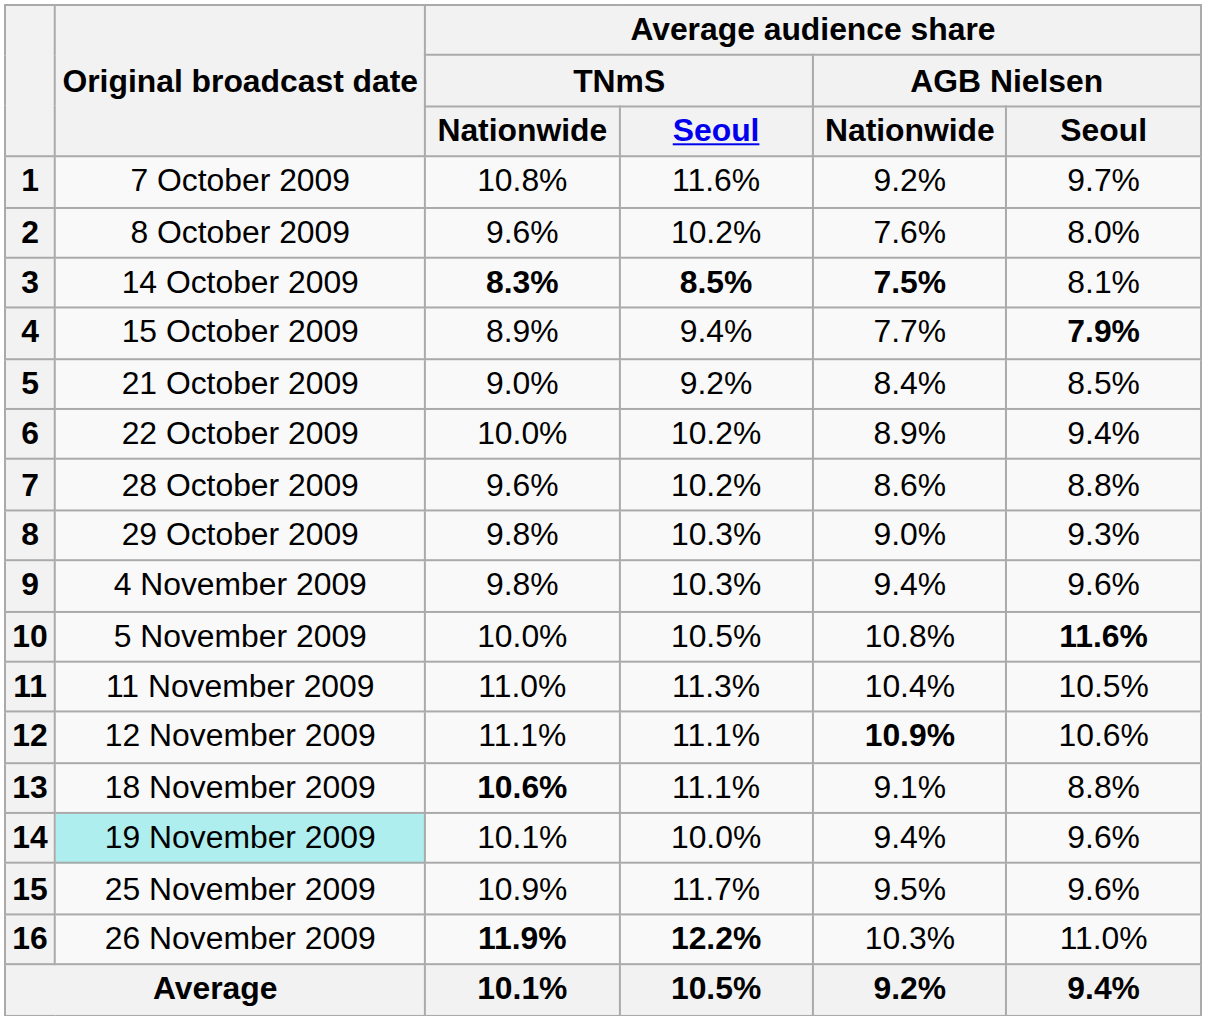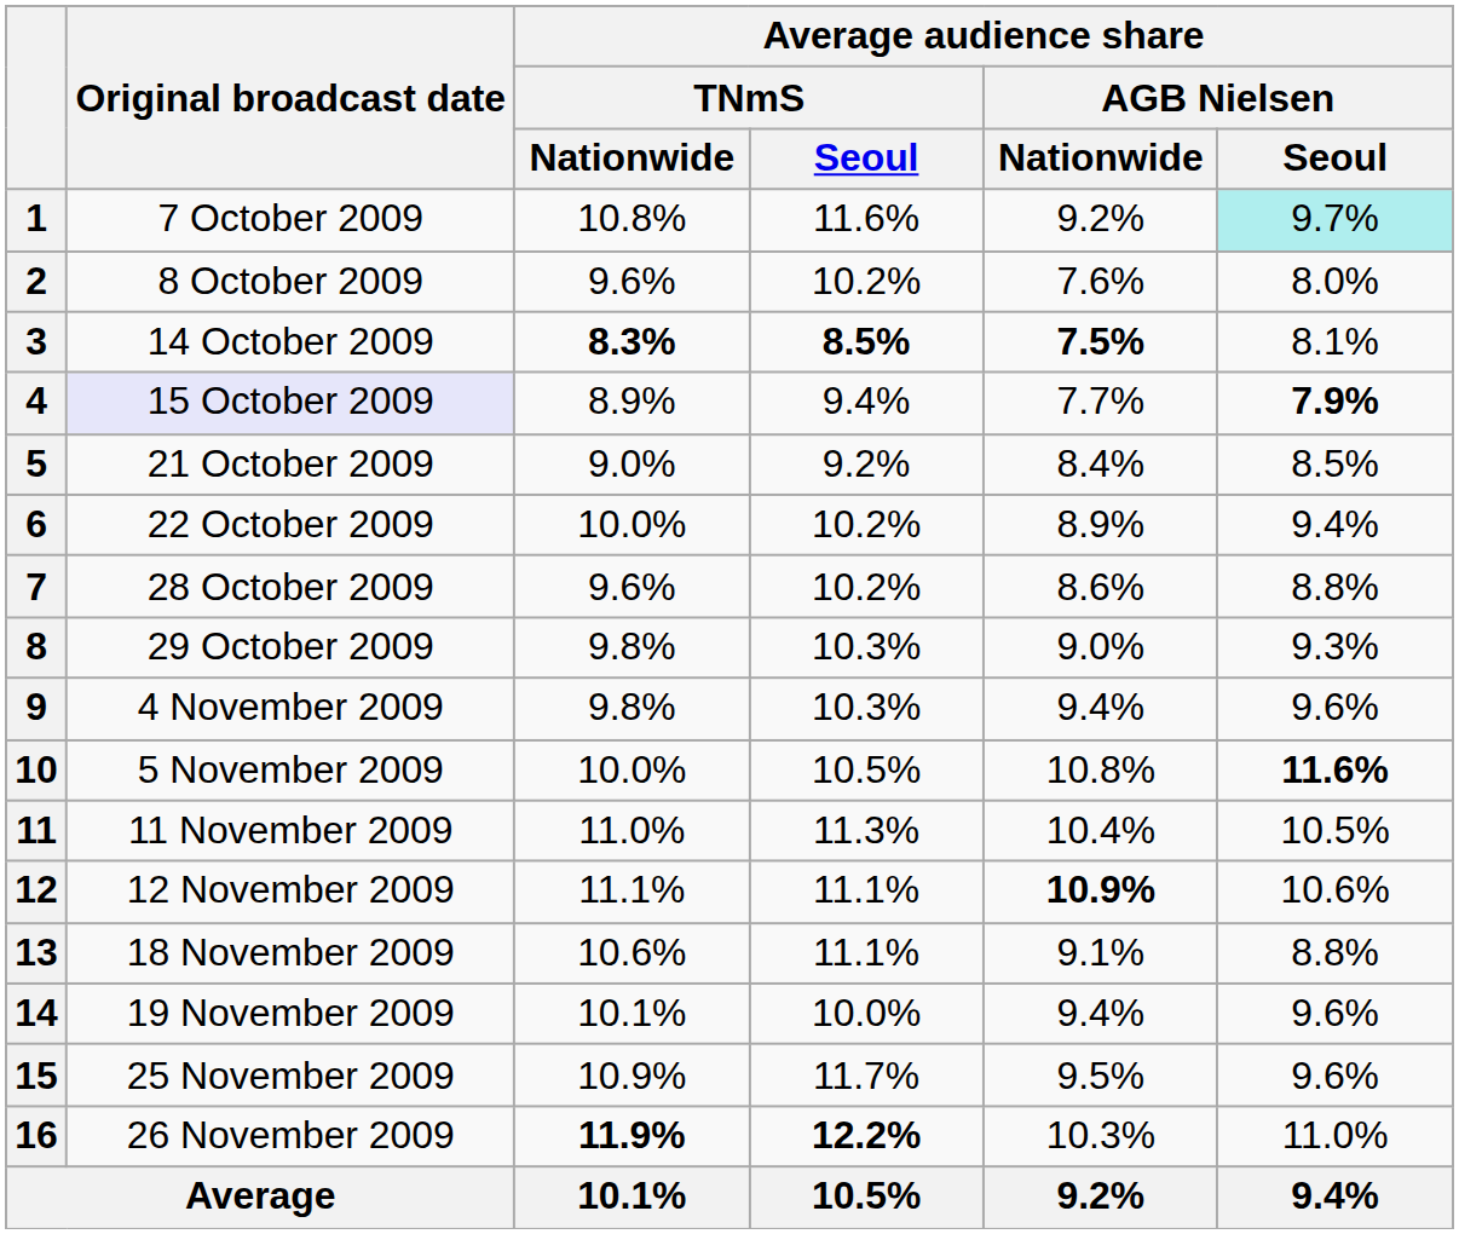1 | Average audience share / AGB Nielsen / Seoul: no background -> paleturquoise background
4 | Original broadcast date: no background -> lavender background
13 | Average audience share / TNmS / Nationwide: bold -> normal
14 | Original broadcast date: paleturquoise background -> no background
